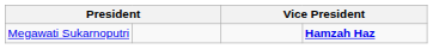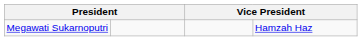Megawati Sukarnoputri | column 4: bold -> normal
